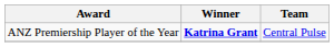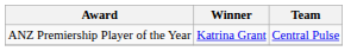ANZ Premiership Player of the Year | Winner: bold -> normal
